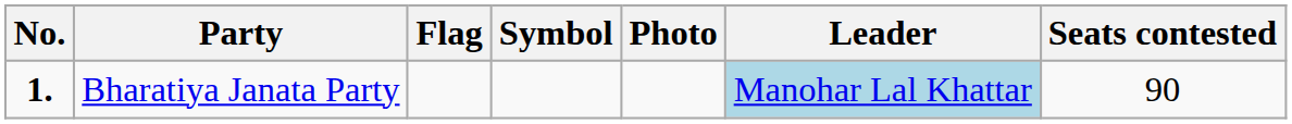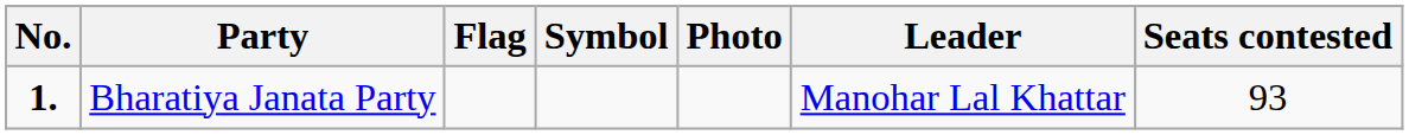Bharatiya Janata Party | Leader: lightblue background -> no background
Bharatiya Janata Party | Seats contested: 90 -> 93
